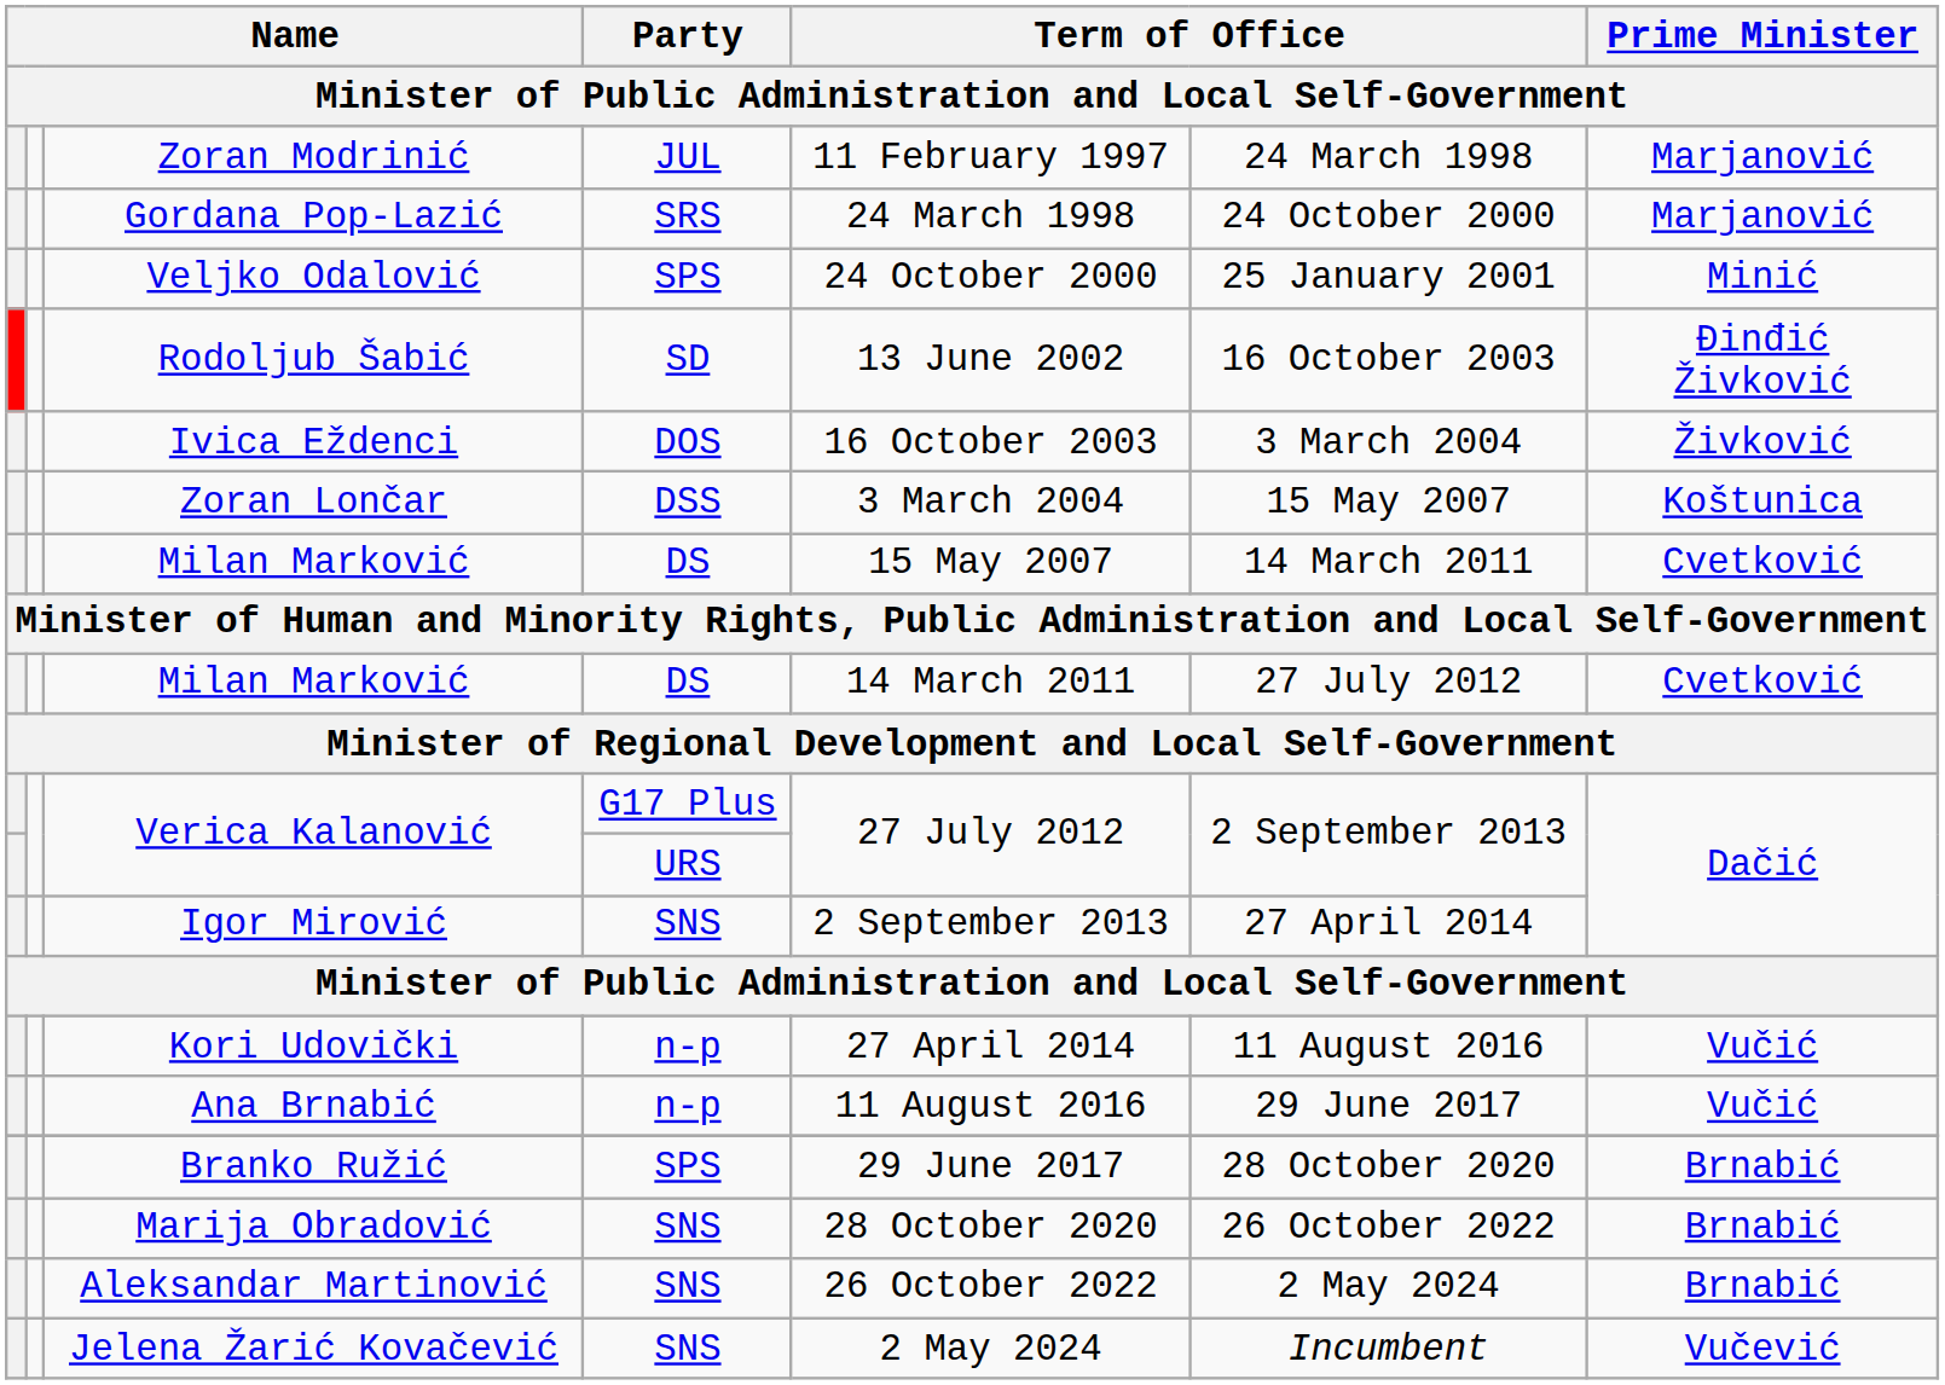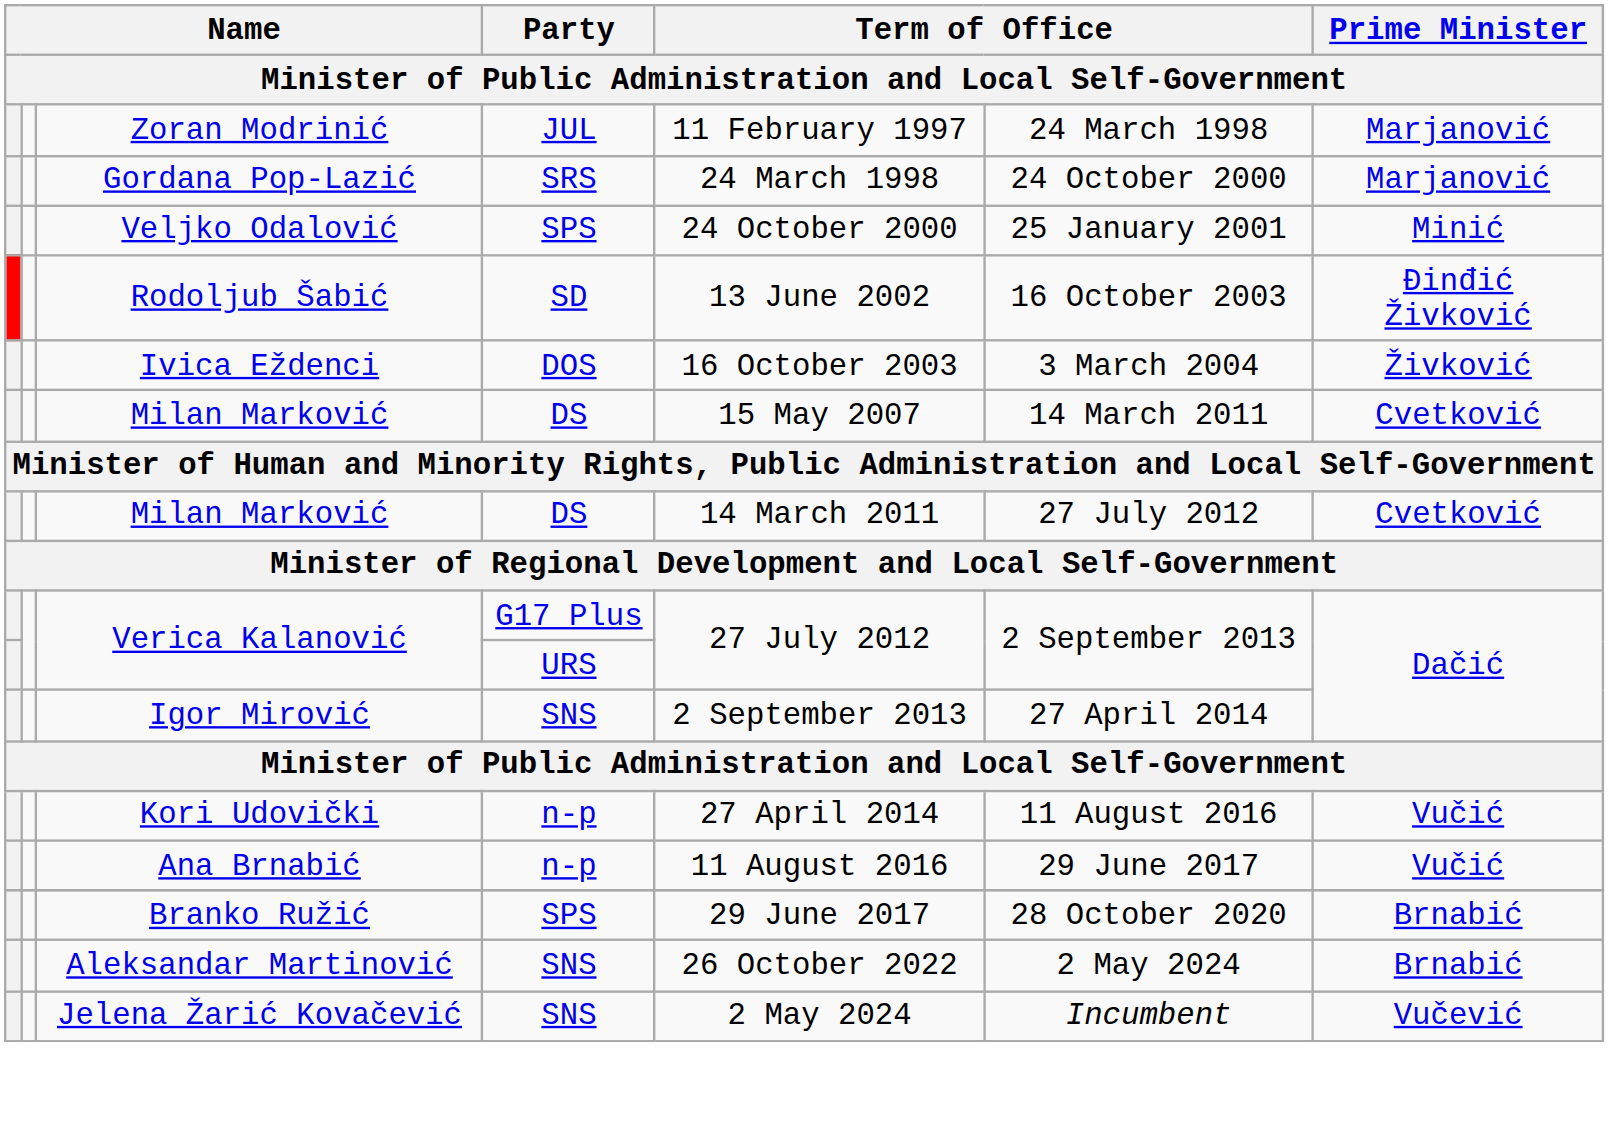- row: Zoran Lončar | DSS | 3 March 2004 | 15 May 2007 | Koštunica
- row: Marija Obradović | SNS | 28 October 2020 | 26 October 2022 | Brnabić
